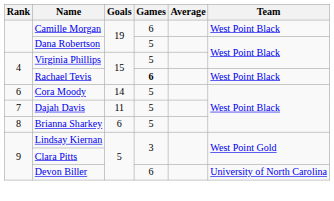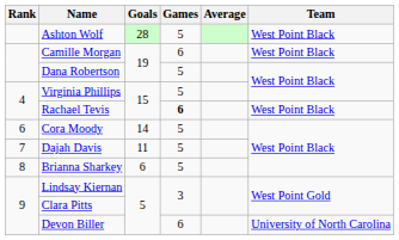+ row: Ashton Wolf | 28 | 5 | West Point Black
